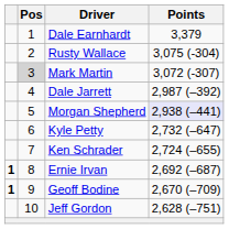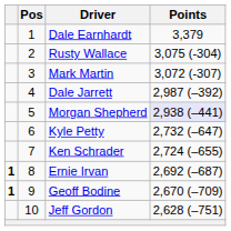Mark Martin | Pos: lightgrey background -> no background
